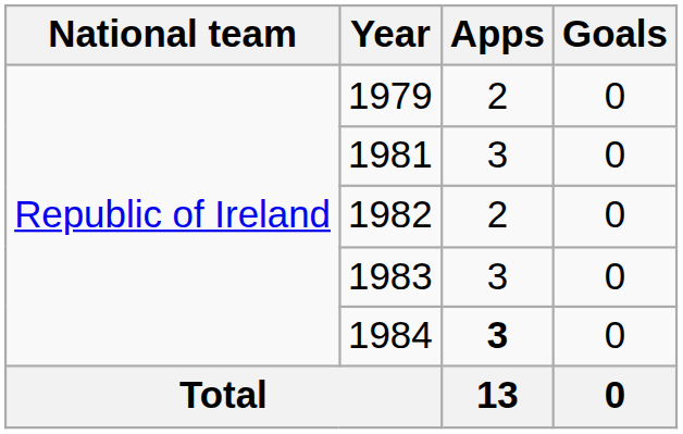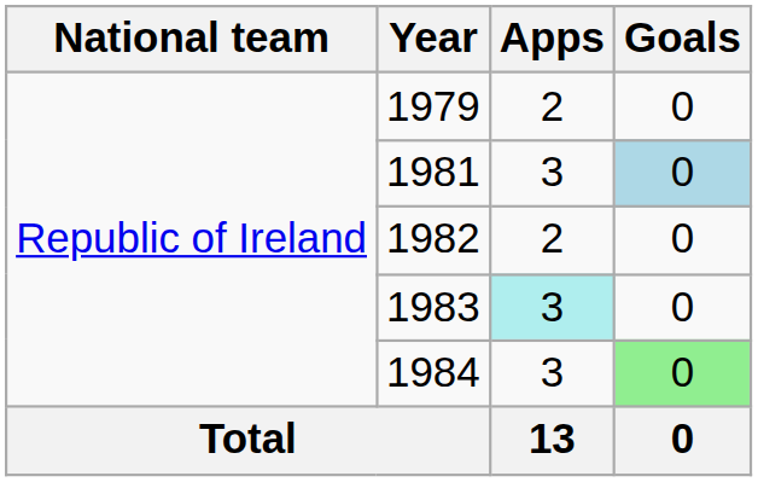1981 | Goals: no background -> lightblue background
1983 | Apps: no background -> paleturquoise background
1984 | Apps: bold -> normal
1984 | Goals: no background -> lightgreen background
